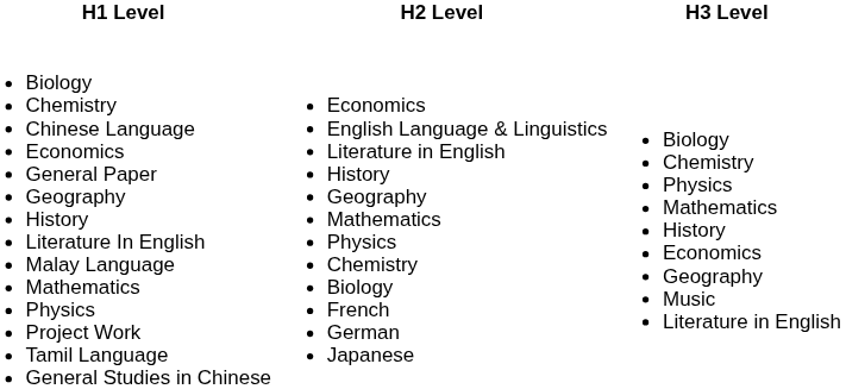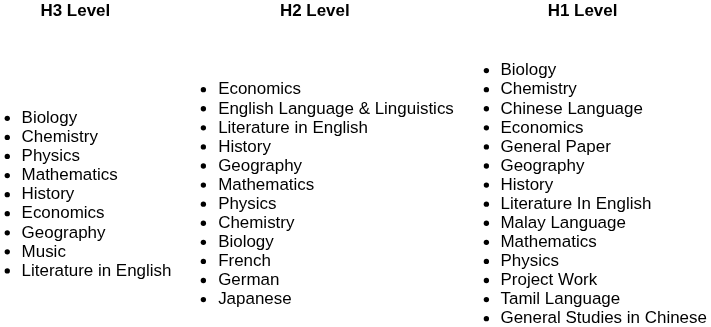columns swapped: H1 Level <-> H3 Level
